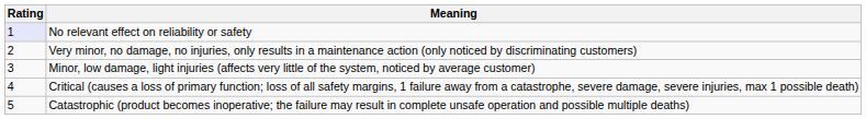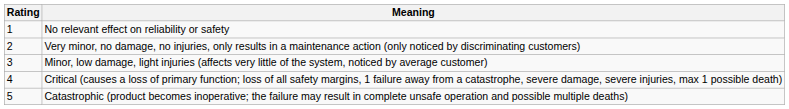No relevant effect on reliability or safety | Rating: lavender background -> no background
